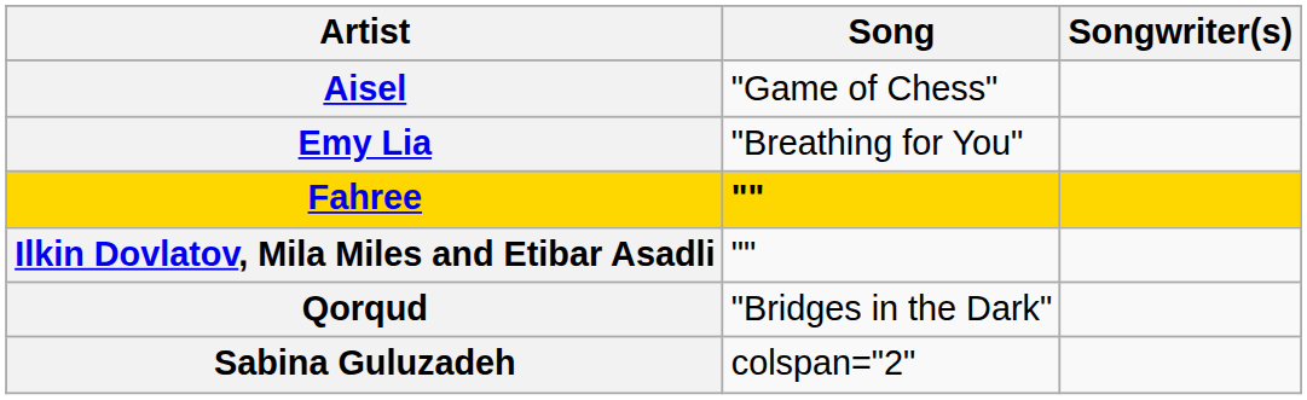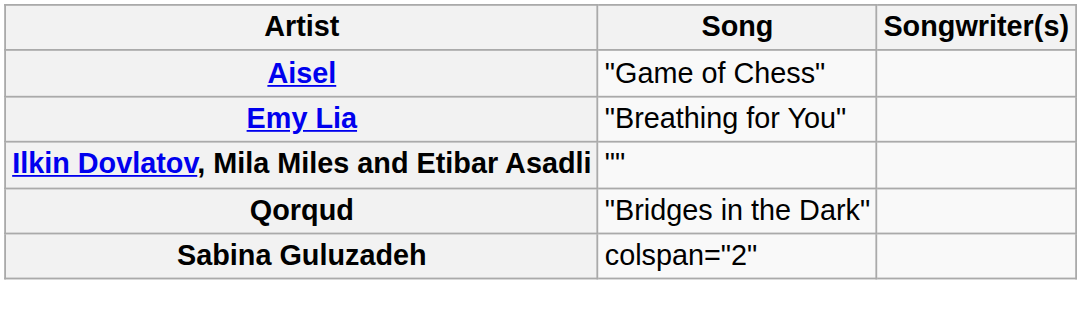- row: Fahree | ""
